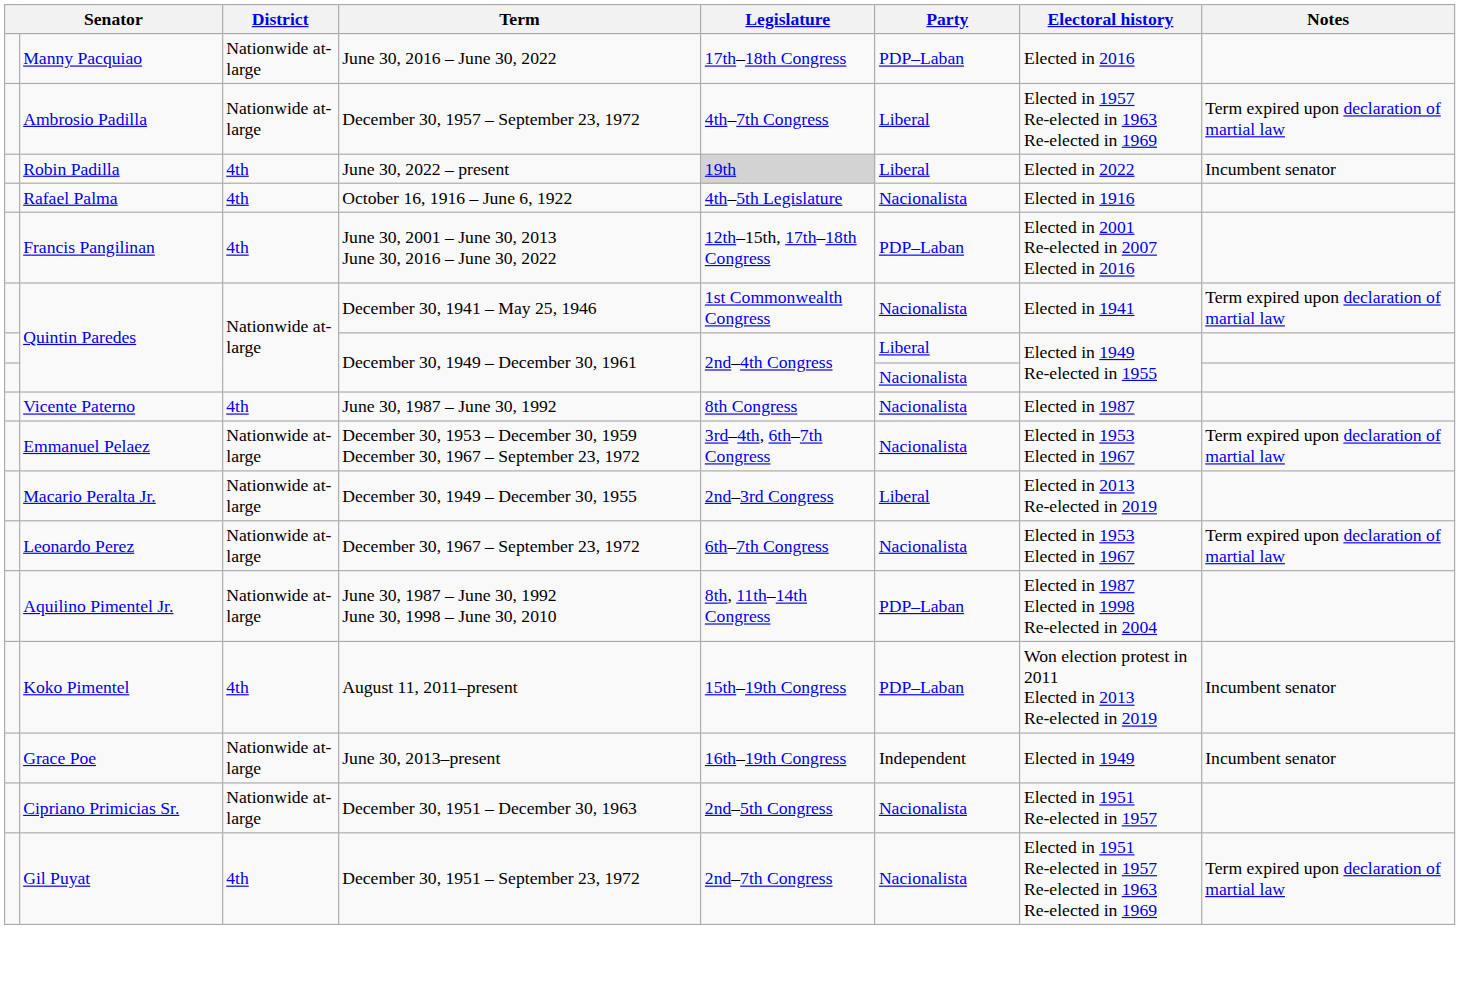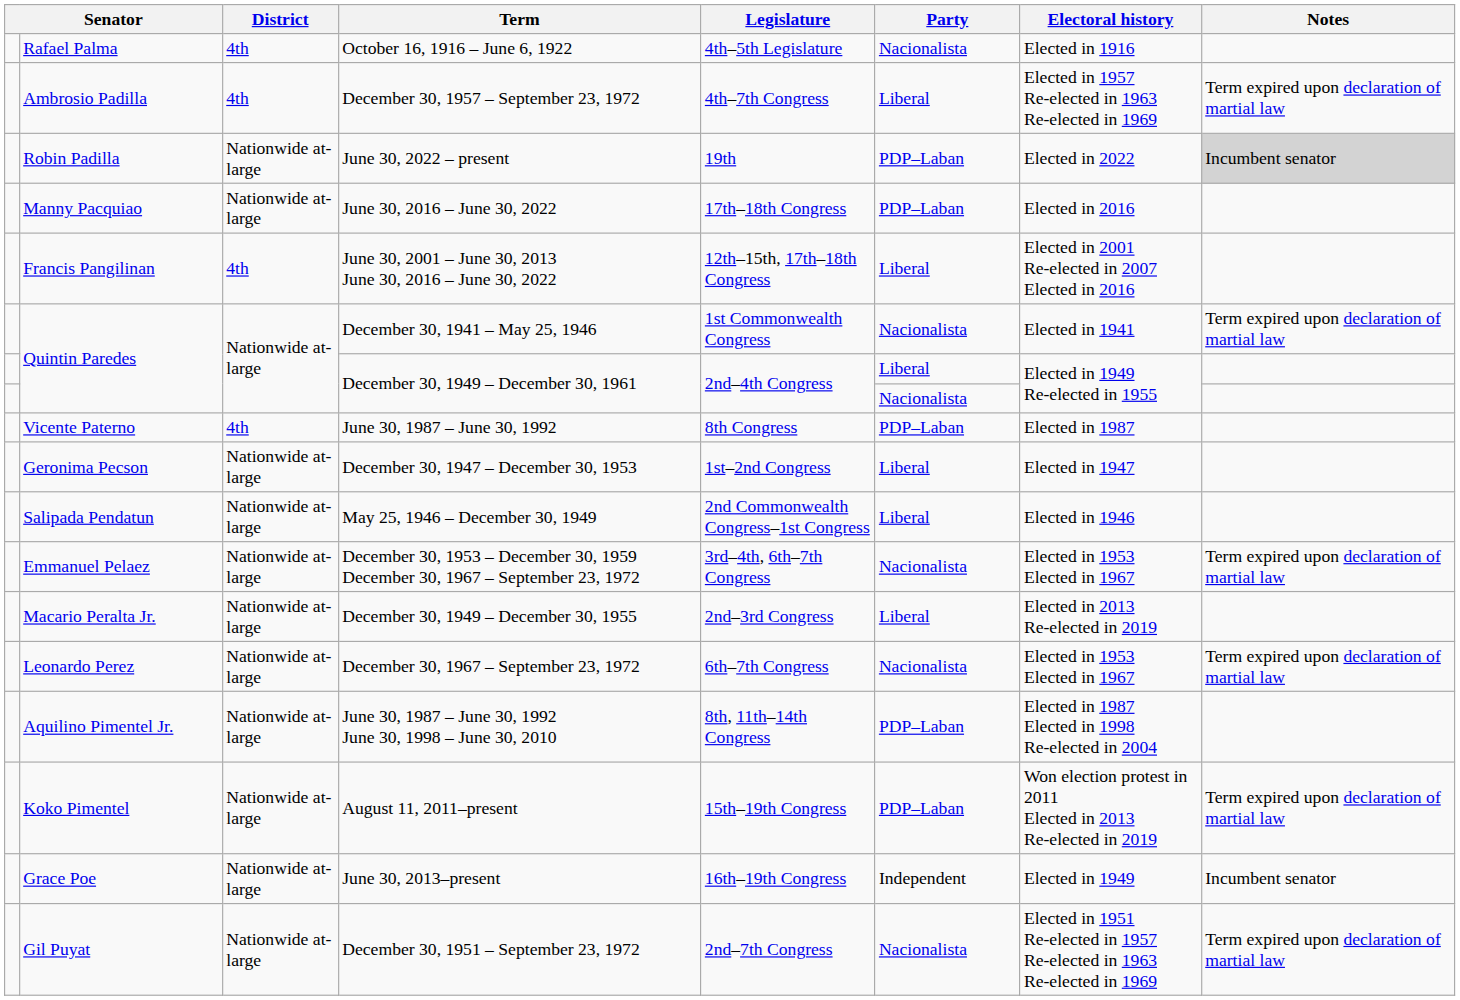rows swapped: June 30, 2016 – June 30, 2022 <-> October 16, 1916 – June 6, 1922
December 30, 1957 – September 23, 1972 | District: Nationwide at-large -> 4th
June 30, 2022 – present | District: 4th -> Nationwide at-large
June 30, 2022 – present | Legislature: lightgrey background -> no background
June 30, 2022 – present | Party: Liberal -> PDP–Laban
June 30, 2022 – present | Notes: no background -> lightgrey background
June 30, 2001 – June 30, 2013 June 30, 2016 – June 30, 2022 | Party: PDP–Laban -> Liberal
June 30, 1987 – June 30, 1992 | Party: Nacionalista -> PDP–Laban
+ row: Geronima Pecson | Nationwide at-large | December 30, 1947 – December 30, 1953 | 1st–2nd Congress | Liberal | Elected in 1947
+ row: Salipada Pendatun | Nationwide at-large | May 25, 1946 – December 30, 1949 | 2nd Commonwealth Congress–1st Congress | Liberal | Elected in 1946
August 11, 2011–present | District: 4th -> Nationwide at-large
August 11, 2011–present | Notes: Incumbent senator -> Term expired upon declaration of martial law
- row: Cipriano Primicias Sr. | Nationwide at-large | December 30, 1951 – December 30, 1963 | 2nd–5th Congress | Nacionalista | Elected in 1951 Re-elected in 1957
December 30, 1951 – September 23, 1972 | District: 4th -> Nationwide at-large
